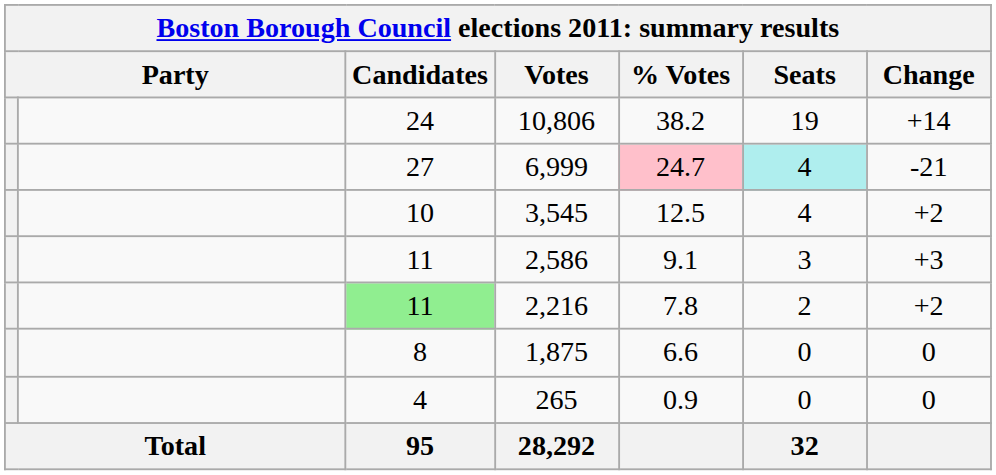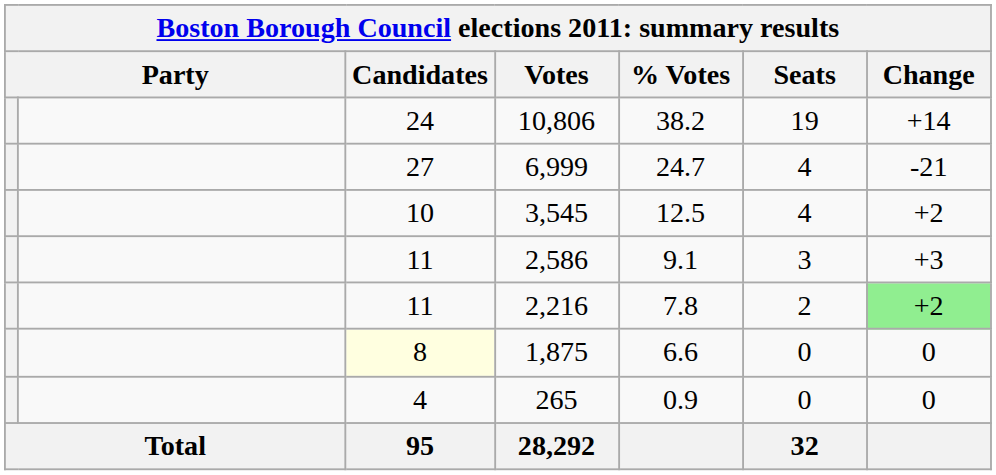6,999 | % Votes: pink background -> no background
6,999 | Seats: paleturquoise background -> no background
2,216 | Candidates: lightgreen background -> no background
2,216 | Change: no background -> lightgreen background
1,875 | Candidates: no background -> lightyellow background
